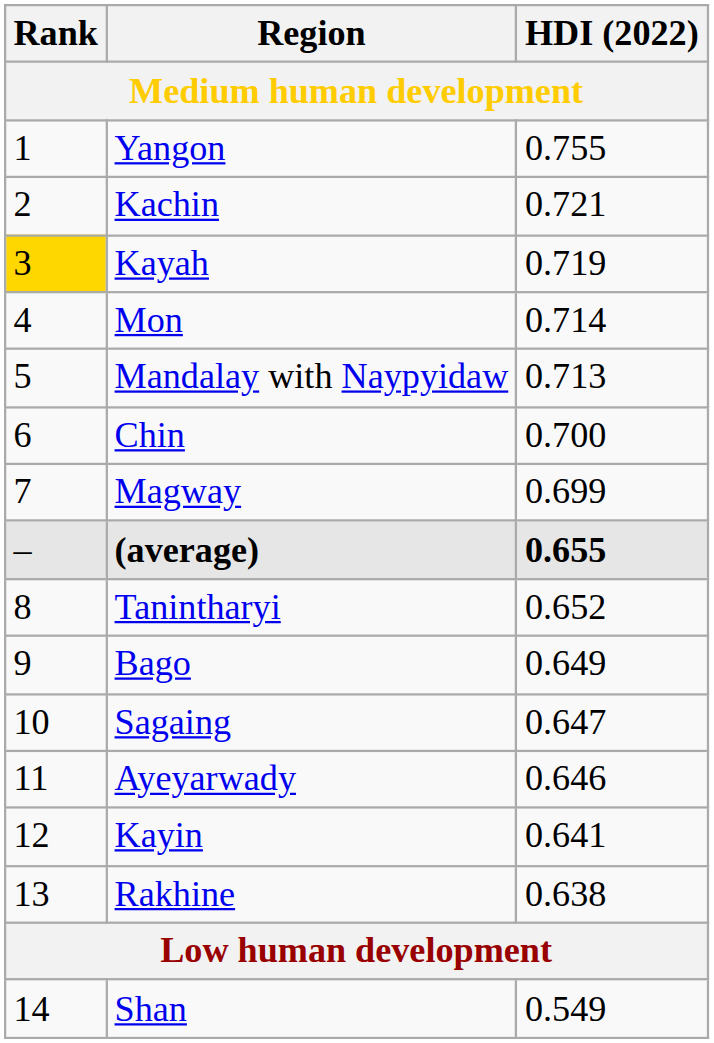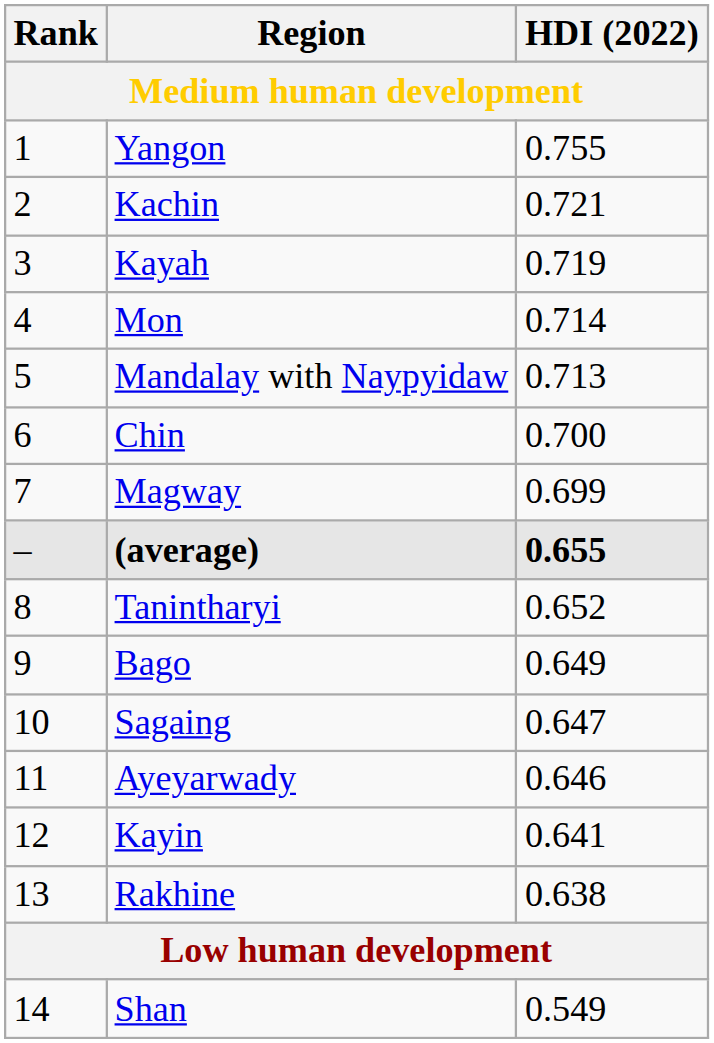Kayah | Rank: gold background -> no background
